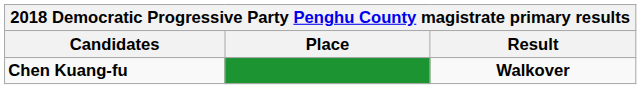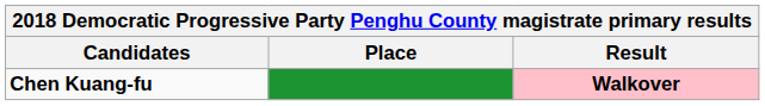Chen Kuang-fu | Result: no background -> pink background
